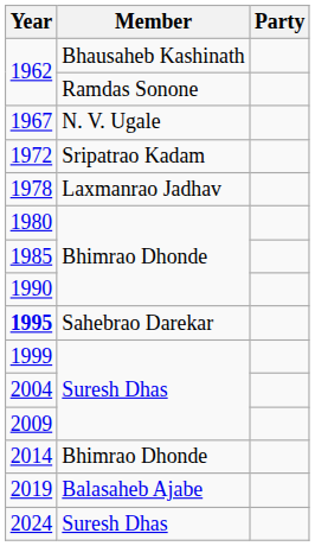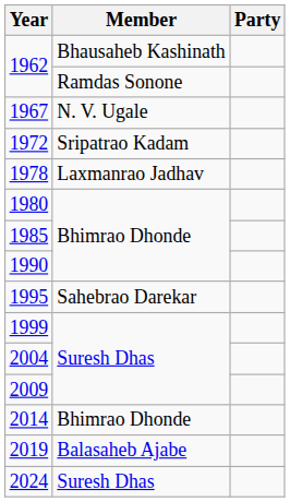1995 | Year: bold -> normal
